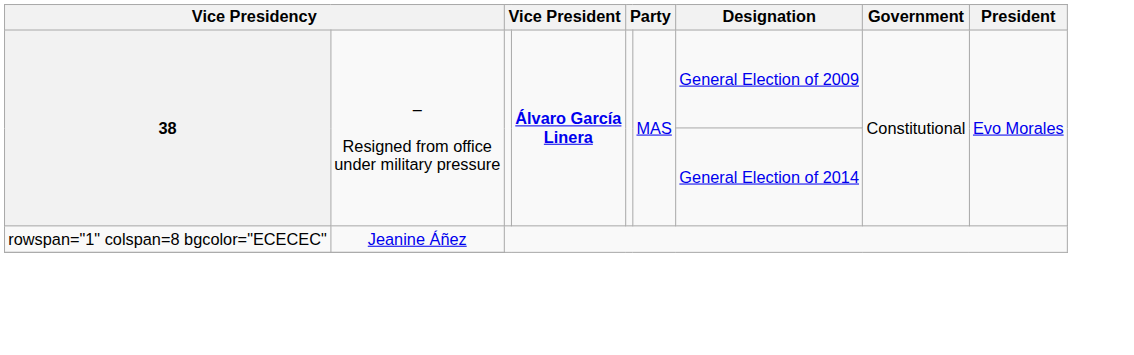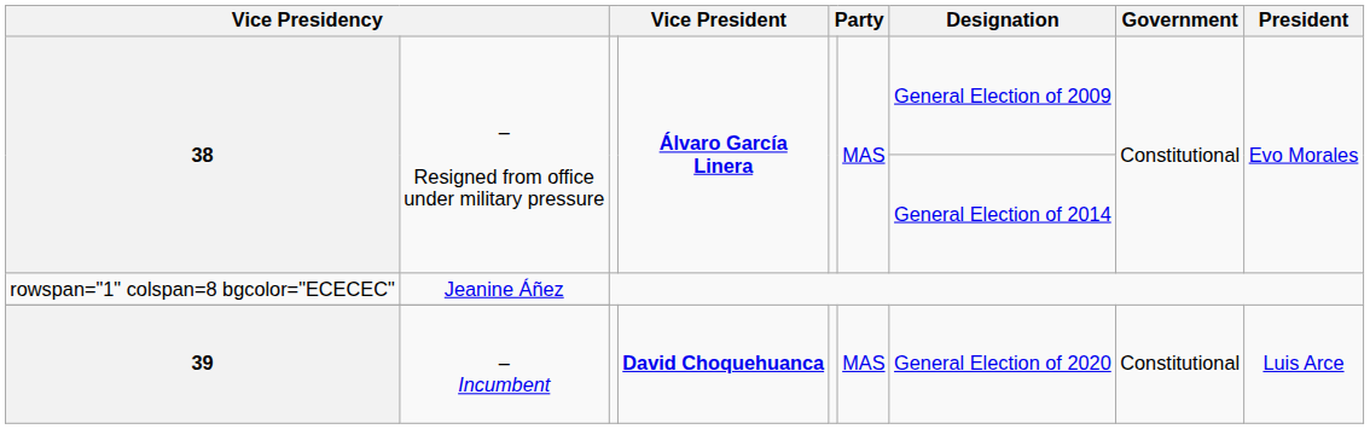+ row: 39 | – Incumbent | David Choquehuanca | MAS | General Election of 2020 | Constitutional | Luis Arce
